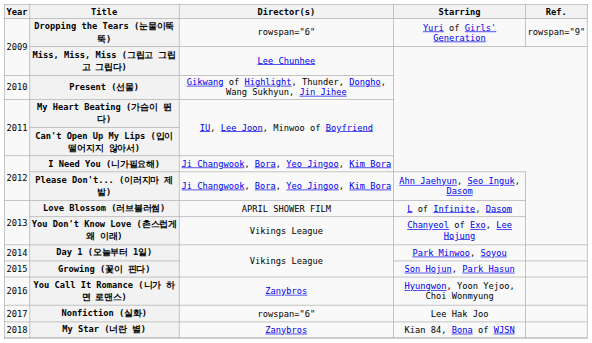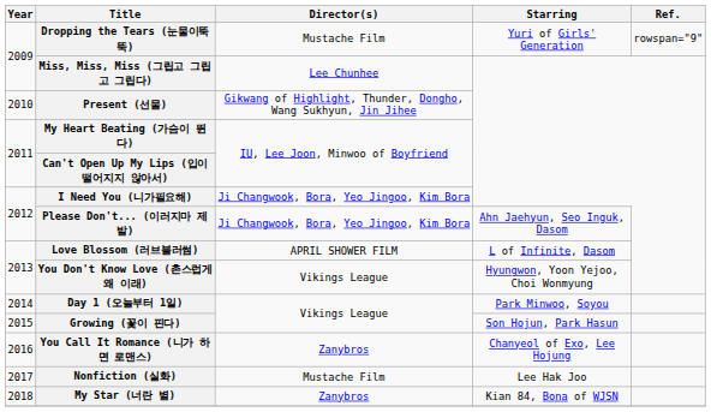Dropping the Tears (눈물이뚝뚝) | Director(s): rowspan="6" -> Mustache Film
You Don't Know Love (촌스럽게 왜 이래) | Starring: Chanyeol of Exo, Lee Hojung -> Hyungwon, Yoon Yejoo, Choi Wonmyung
You Call It Romance (니가 하면 로맨스) | Starring: Hyungwon, Yoon Yejoo, Choi Wonmyung -> Chanyeol of Exo, Lee Hojung
Nonfiction (실화) | Director(s): rowspan="6" -> Mustache Film
